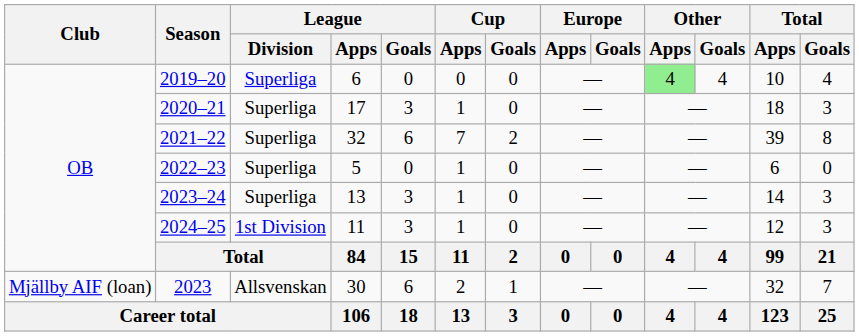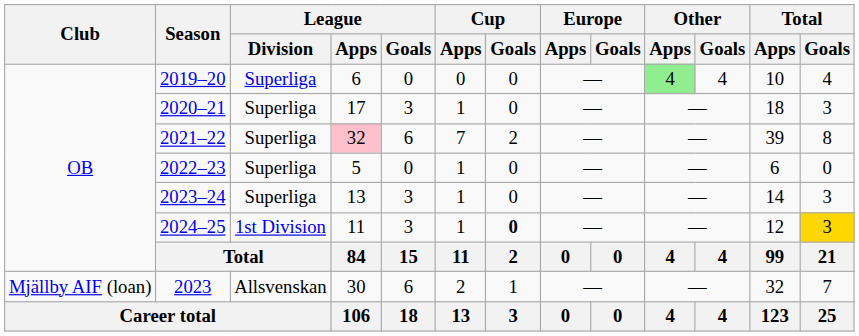2021–22 | League / Apps: no background -> pink background
2024–25 | Cup / Goals: normal -> bold
2024–25 | Total / Goals: no background -> gold background
